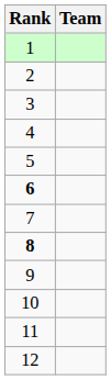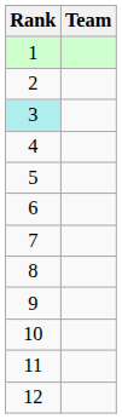3 | Rank: no background -> paleturquoise background
6 | Rank: bold -> normal
8 | Rank: bold -> normal
